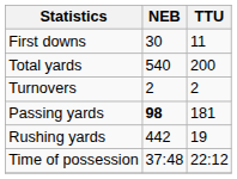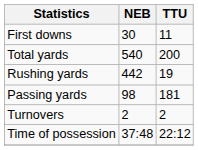rows swapped: Rushing yards <-> Turnovers
Passing yards | NEB: bold -> normal
